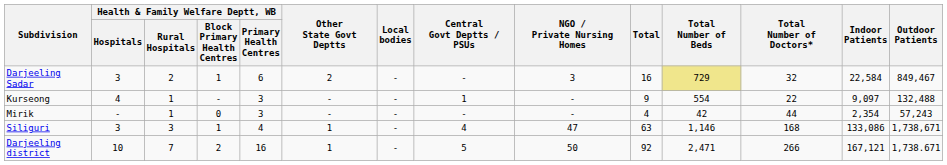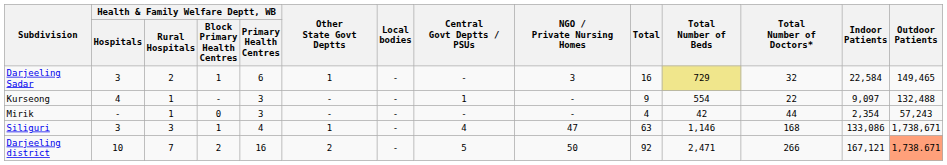Darjeeling Sadar | Other State Govt Deptts: 2 -> 1
Darjeeling Sadar | Outdoor Patients: 849,467 -> 149,465
Darjeeling district | Other State Govt Deptts: 1 -> 2
Darjeeling district | Outdoor Patients: no background -> lightsalmon background
